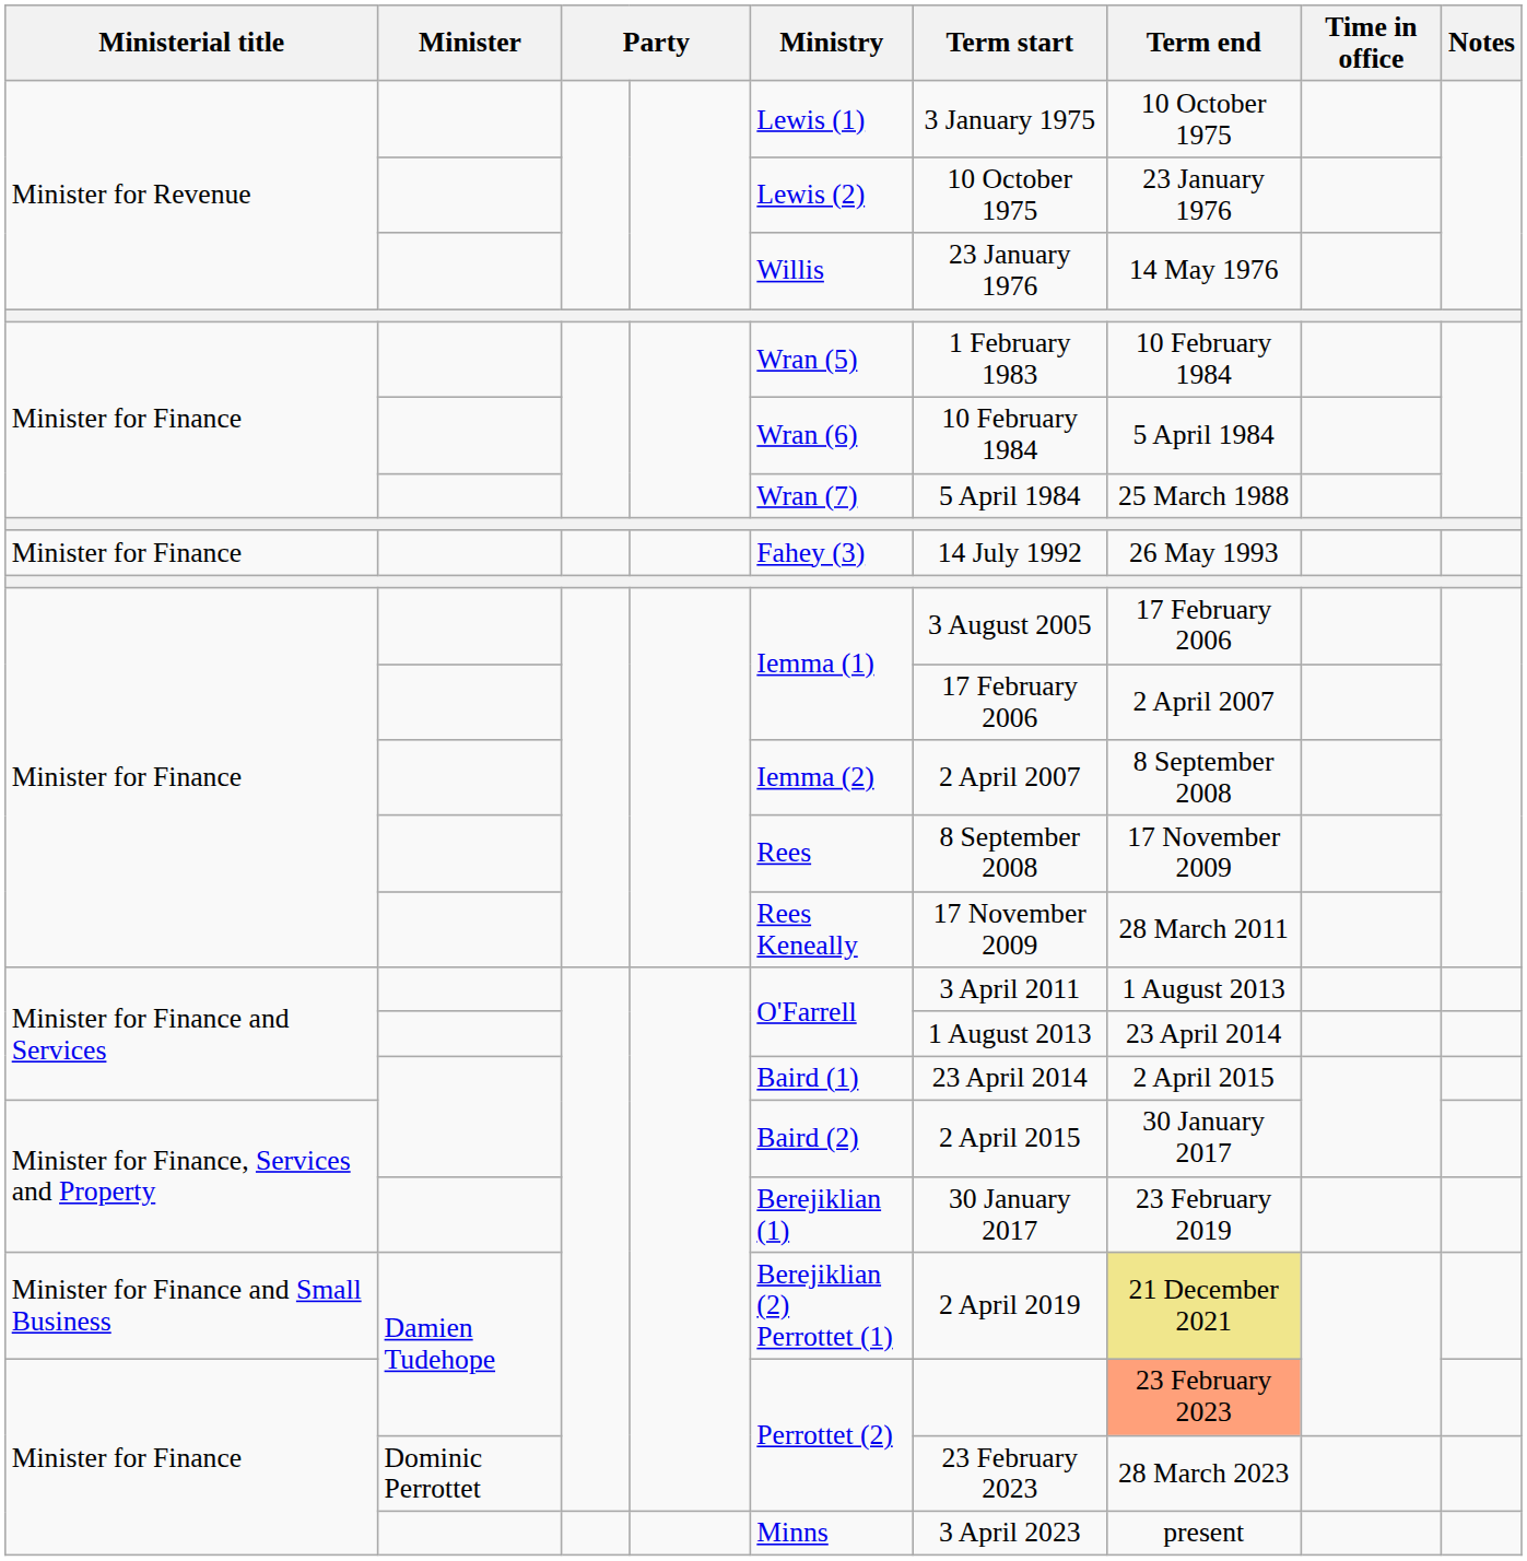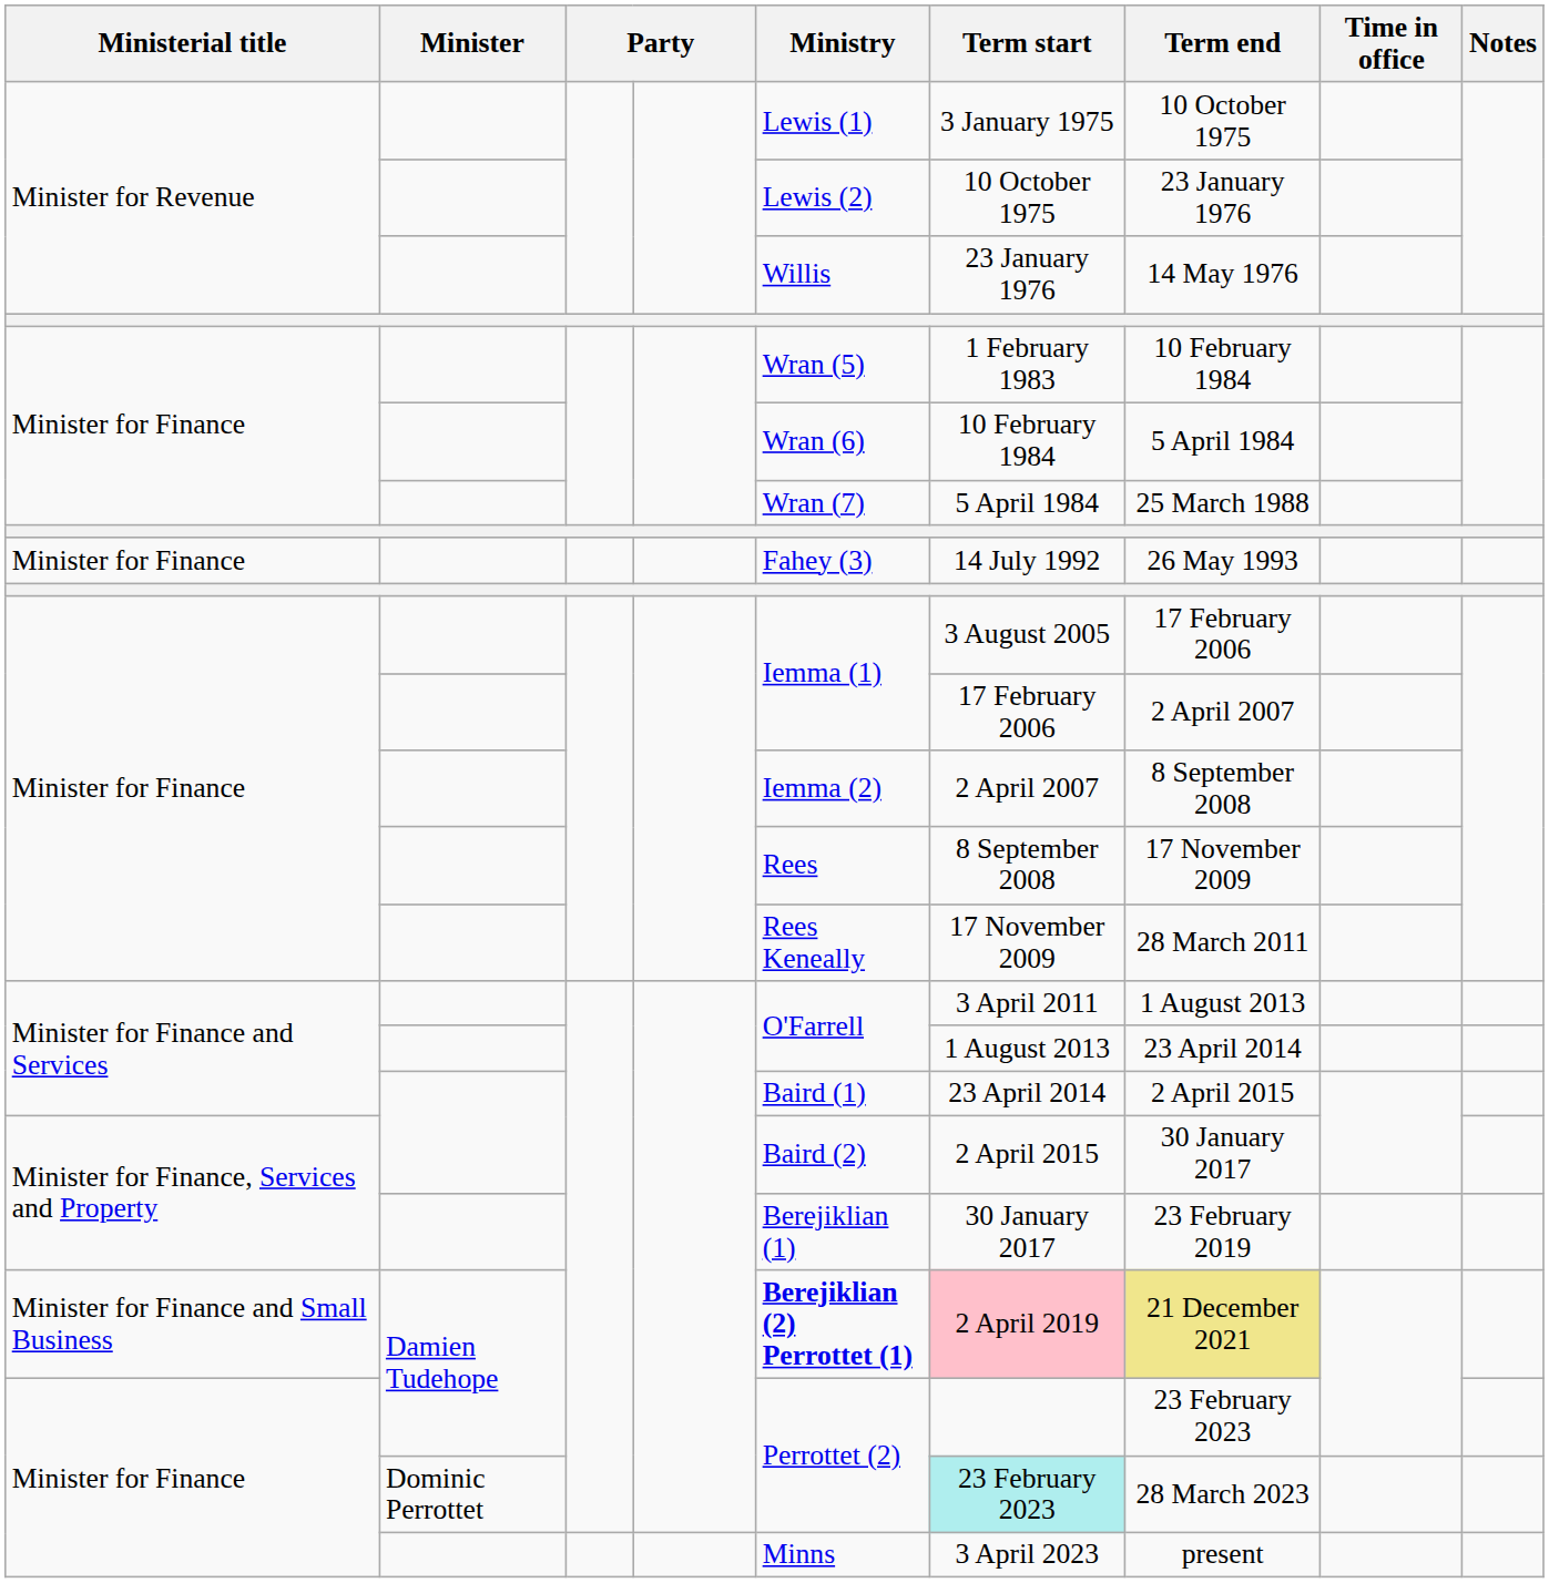Minister for Finance and Small Business | Ministry: normal -> bold
Minister for Finance and Small Business | Term start: no background -> pink background
Minister for Finance / Damien Tudehope | Term end: lightsalmon background -> no background
Minister for Finance / Dominic Perrottet | Term start: no background -> paleturquoise background
